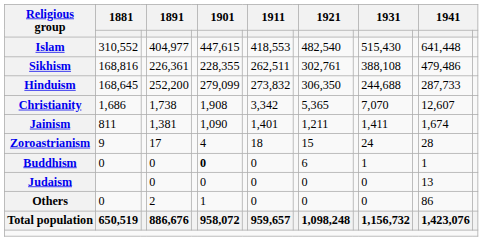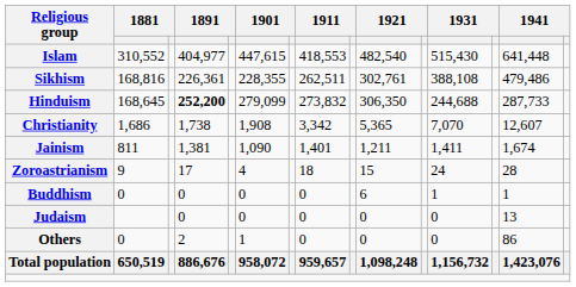Hinduism | column 4: normal -> bold
Buddhism | column 6: bold -> normal
